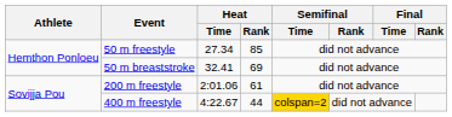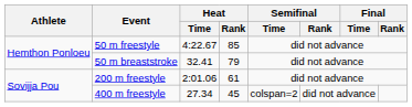50 m freestyle | Heat / Time: 27.34 -> 4:22.67
50 m breaststroke | Heat / Rank: 69 -> 79
400 m freestyle | Heat / Time: 4:22.67 -> 27.34
400 m freestyle | Heat / Rank: 44 -> 45
400 m freestyle | Semifinal / Time: gold background -> no background
